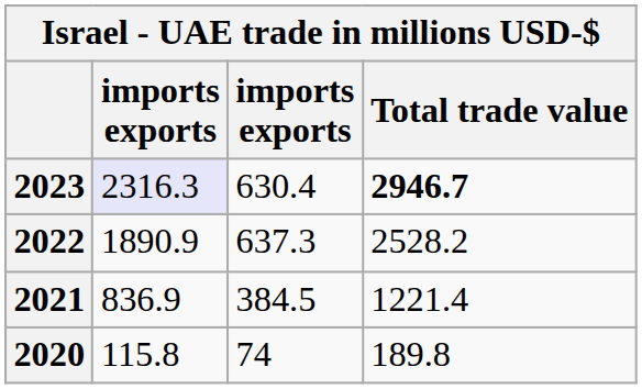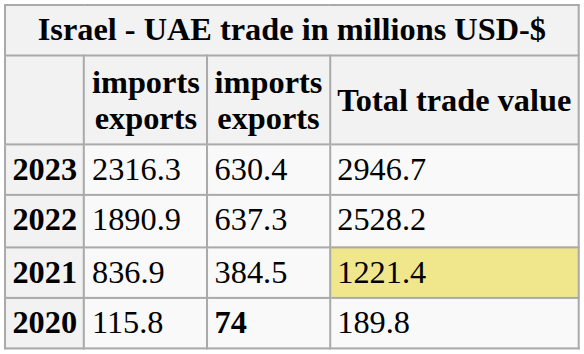2023 | column 2: lavender background -> no background
2023 | Total trade value: bold -> normal
2021 | Total trade value: no background -> khaki background
2020 | column 3: normal -> bold
